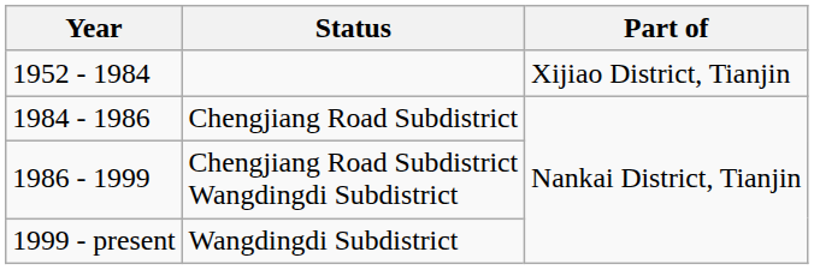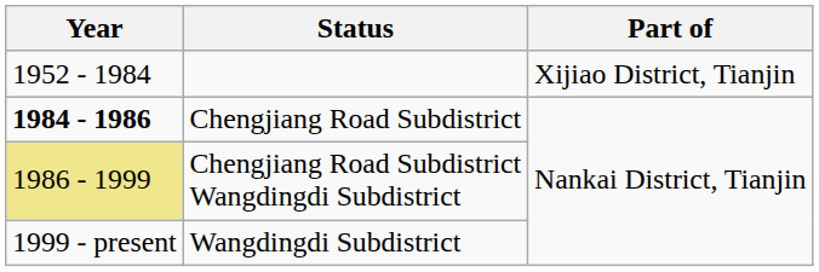Chengjiang Road Subdistrict | Year: normal -> bold
Chengjiang Road Subdistrict Wangdingdi Subdistrict | Year: no background -> khaki background
